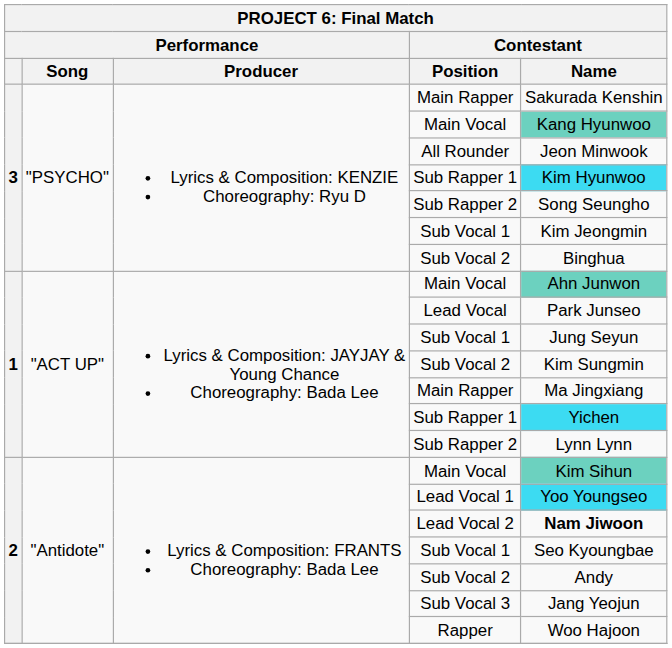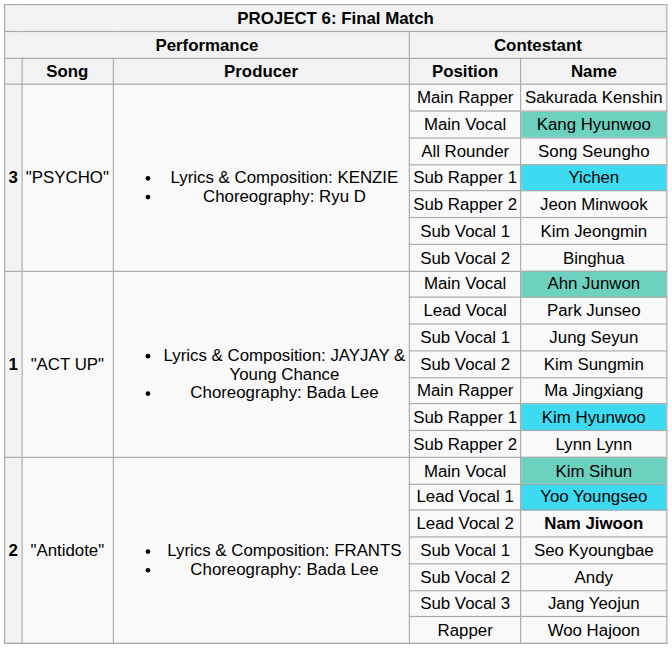All Rounder | Contestant / Name: Jeon Minwook -> Song Seungho
3 / Sub Rapper 1 | Contestant / Name: Kim Hyunwoo -> Yichen
3 / Sub Rapper 2 | Contestant / Name: Song Seungho -> Jeon Minwook
1 / Sub Rapper 1 | Contestant / Name: Yichen -> Kim Hyunwoo
